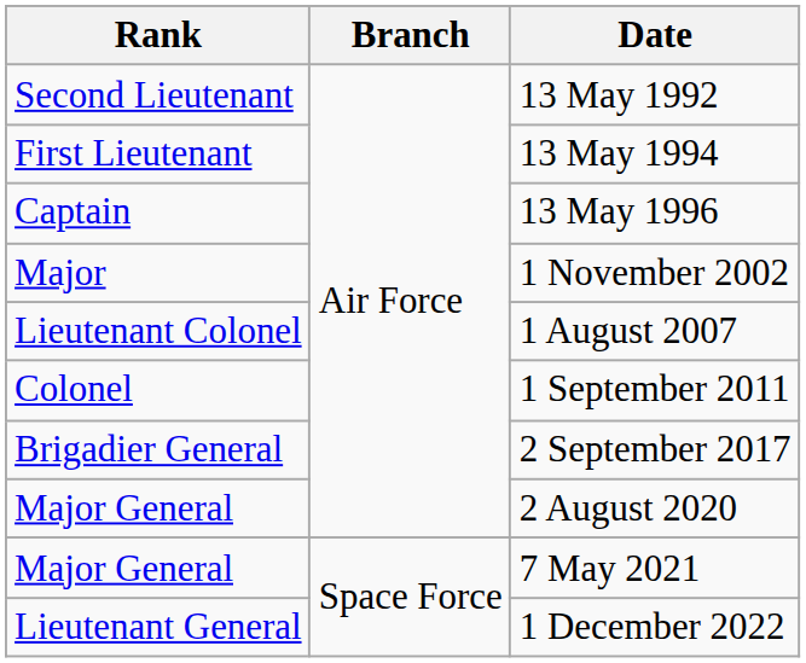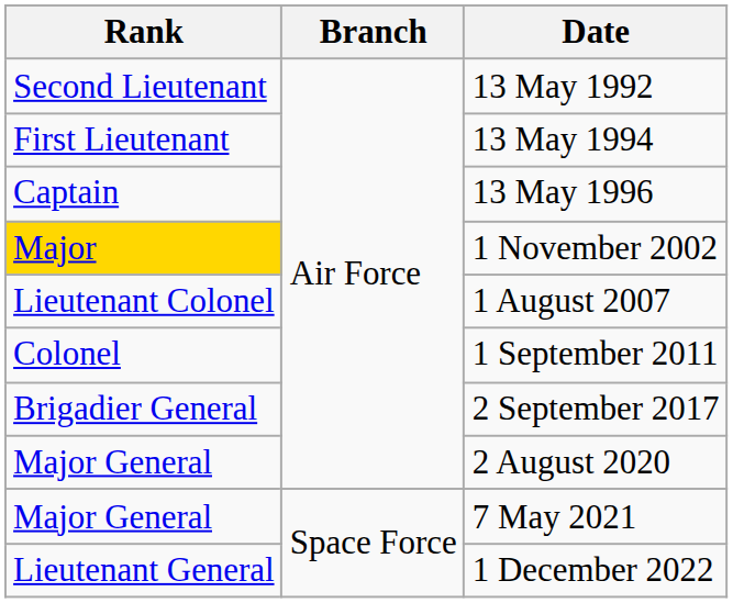1 November 2002 | Rank: no background -> gold background
